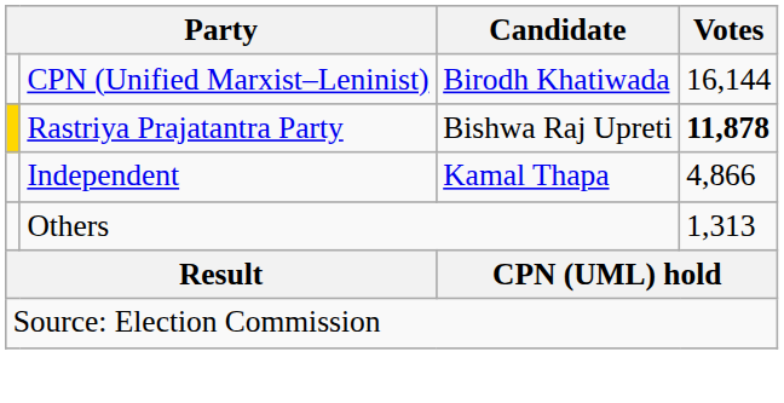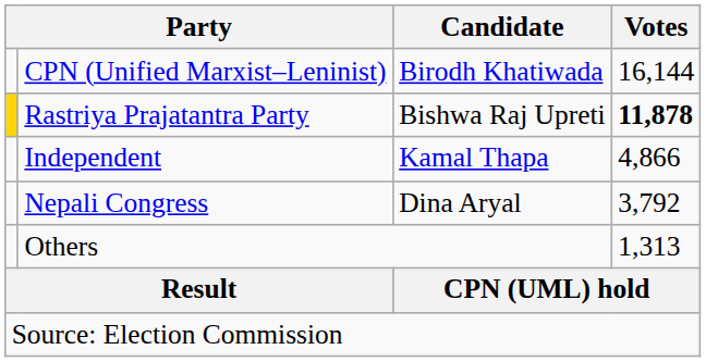+ row: Nepali Congress | Dina Aryal | 3,792
